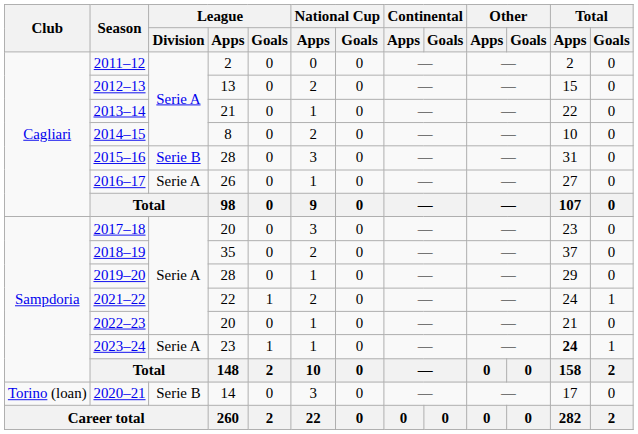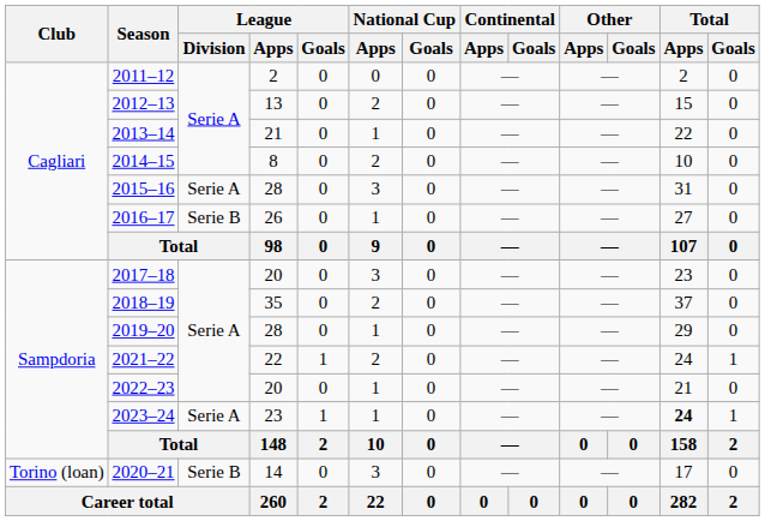2015–16 | League / Division: Serie B -> Serie A
2016–17 | League / Division: Serie A -> Serie B
